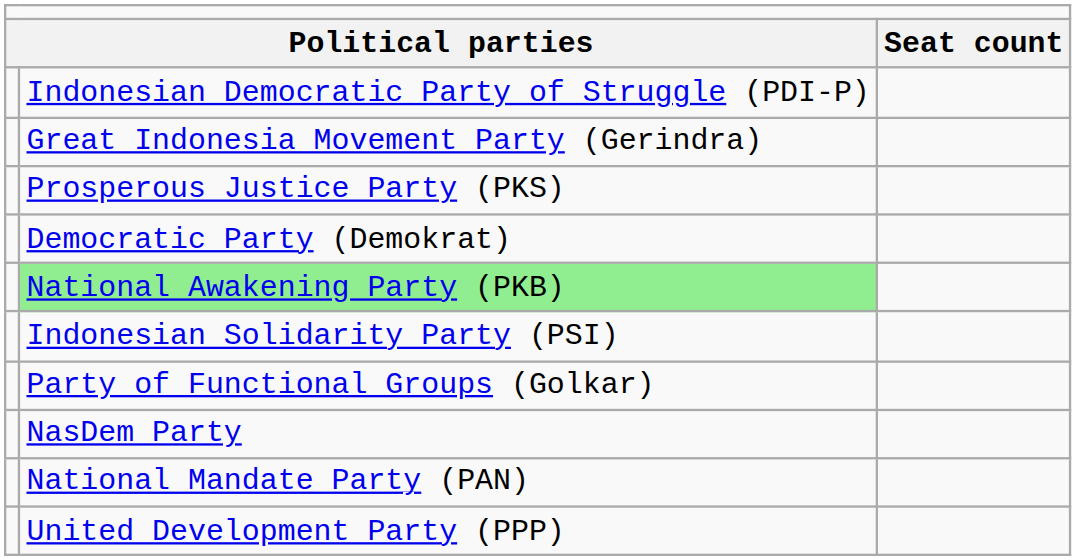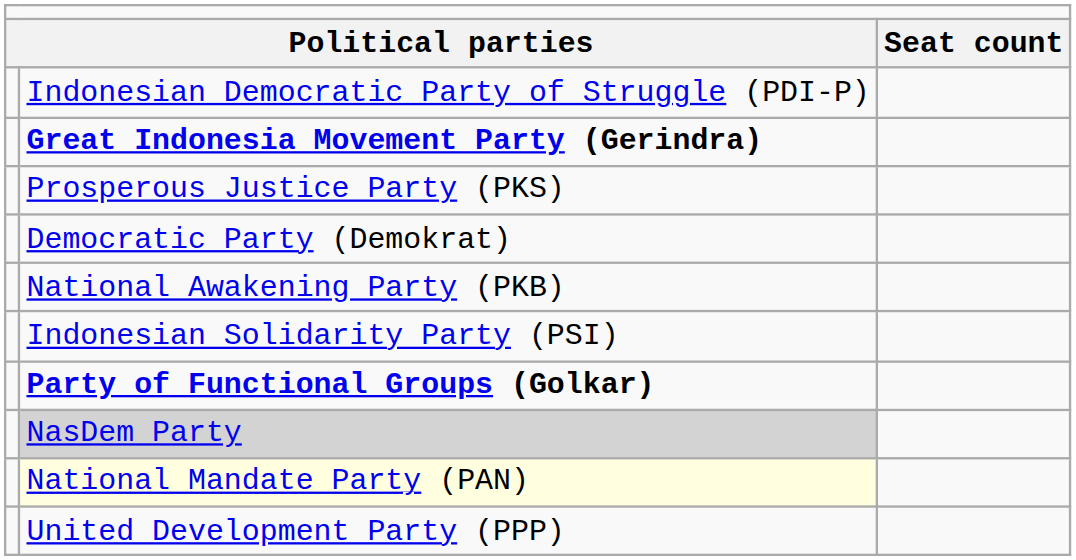Great Indonesia Movement Party (Gerindra) | column 2: normal -> bold
National Awakening Party (PKB) | column 2: lightgreen background -> no background
Party of Functional Groups (Golkar) | column 2: normal -> bold
NasDem Party | column 2: no background -> lightgrey background
National Mandate Party (PAN) | column 2: no background -> lightyellow background
